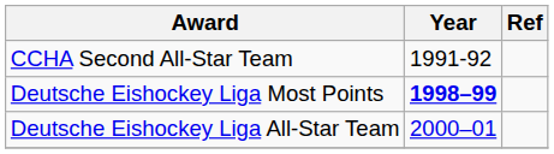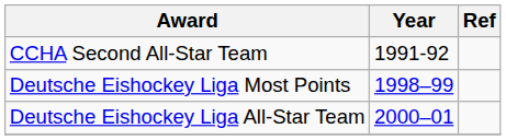Deutsche Eishockey Liga Most Points | Year: bold -> normal
